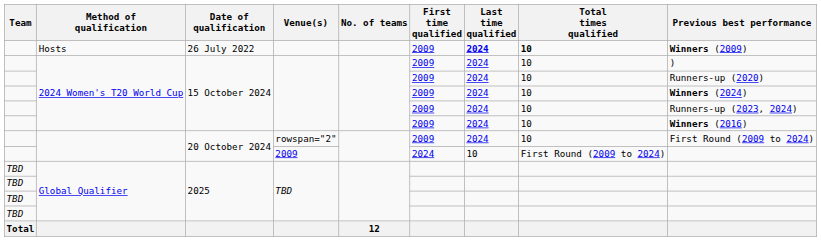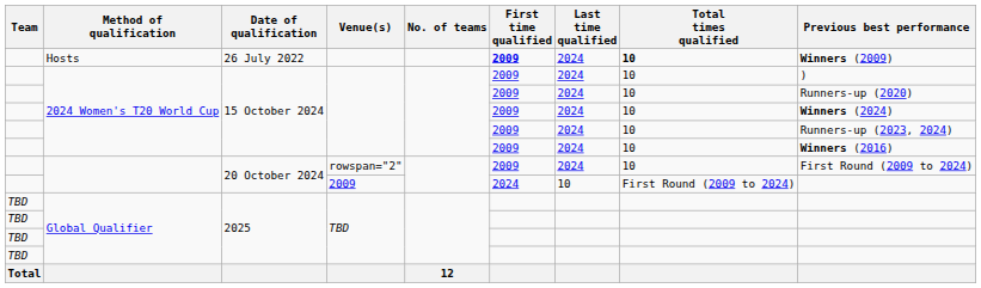Hosts | First time qualified: normal -> bold
Hosts | Last time qualified: bold -> normal
